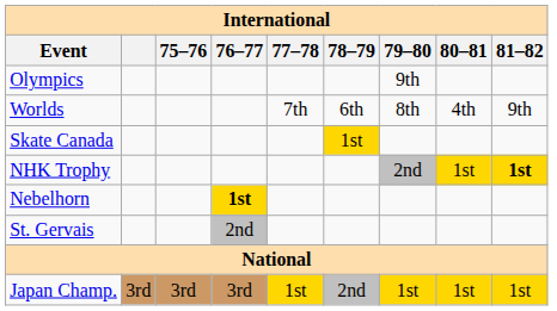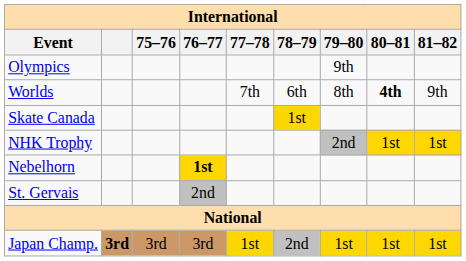Worlds | 80–81: normal -> bold
NHK Trophy | 81–82: bold -> normal
Japan Champ. | column 2: normal -> bold
